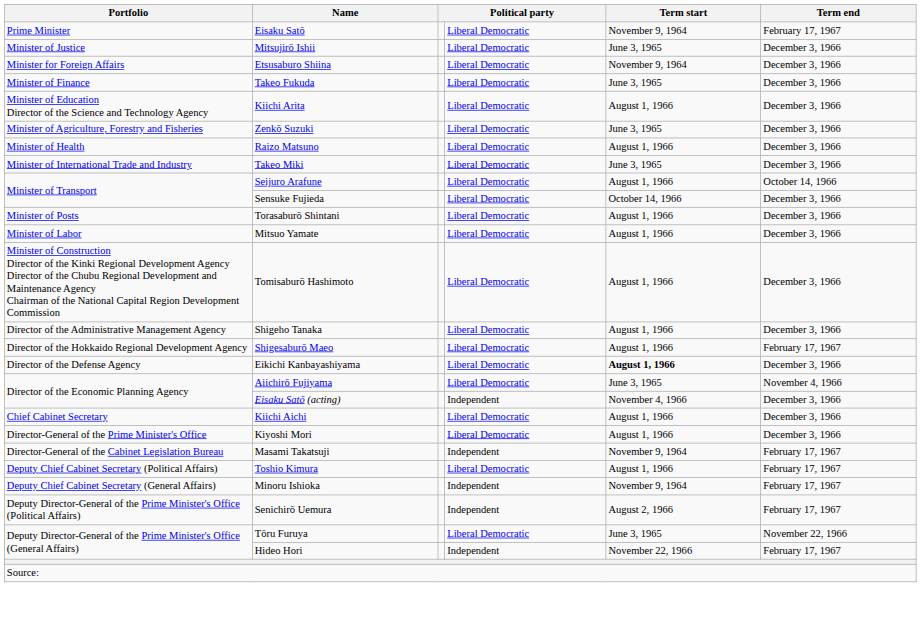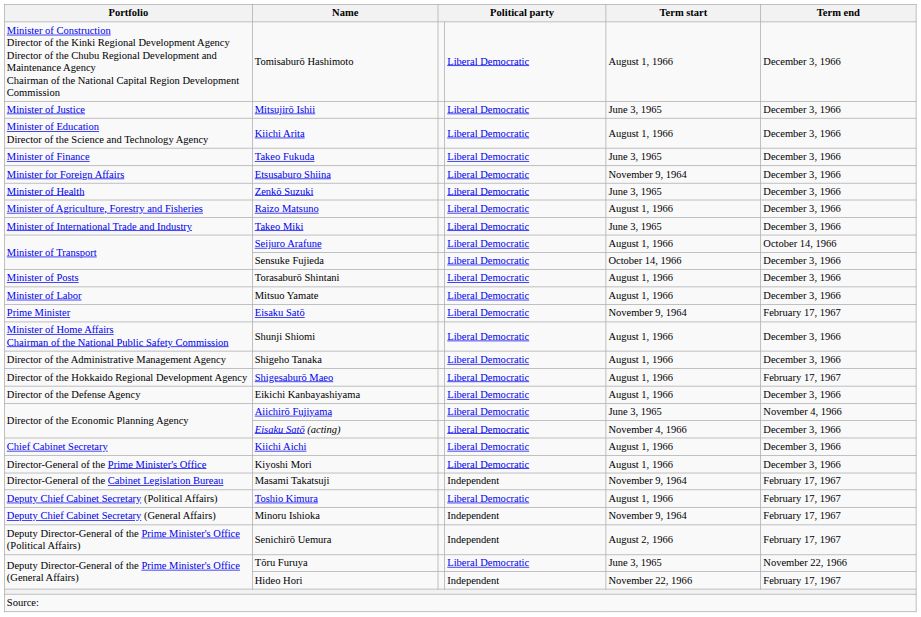rows swapped: Eisaku Satō <-> Tomisaburō Hashimoto
rows swapped: Etsusaburo Shiina <-> Kiichi Arita
Zenkō Suzuki | Portfolio: Minister of Agriculture, Forestry and Fisheries -> Minister of Health
Raizo Matsuno | Portfolio: Minister of Health -> Minister of Agriculture, Forestry and Fisheries
+ row: Minister of Home Affairs Chairman of the National Public Safety Commission | Shunji Shiomi | Liberal Democratic | August 1, 1966 | December 3, 1966
Eikichi Kanbayashiyama | Term start: bold -> normal
Eisaku Satō (acting) | column 4: Independent -> Liberal Democratic
